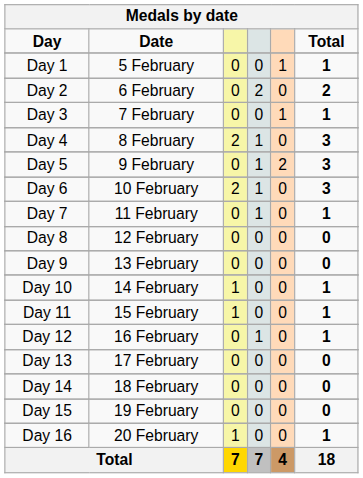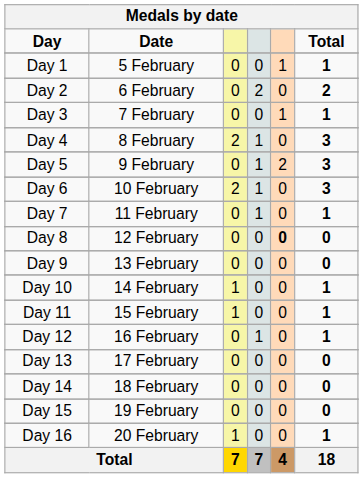Day 8 | column 5: normal -> bold
